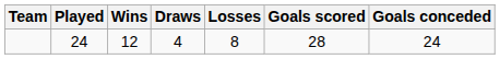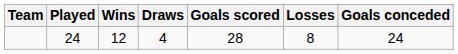columns swapped: Losses <-> Goals scored
